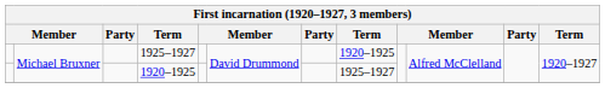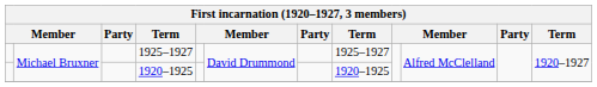row 3 | column 8: 1920–1925 -> 1925–1927
row 4 | column 8: 1925–1927 -> 1920–1925
